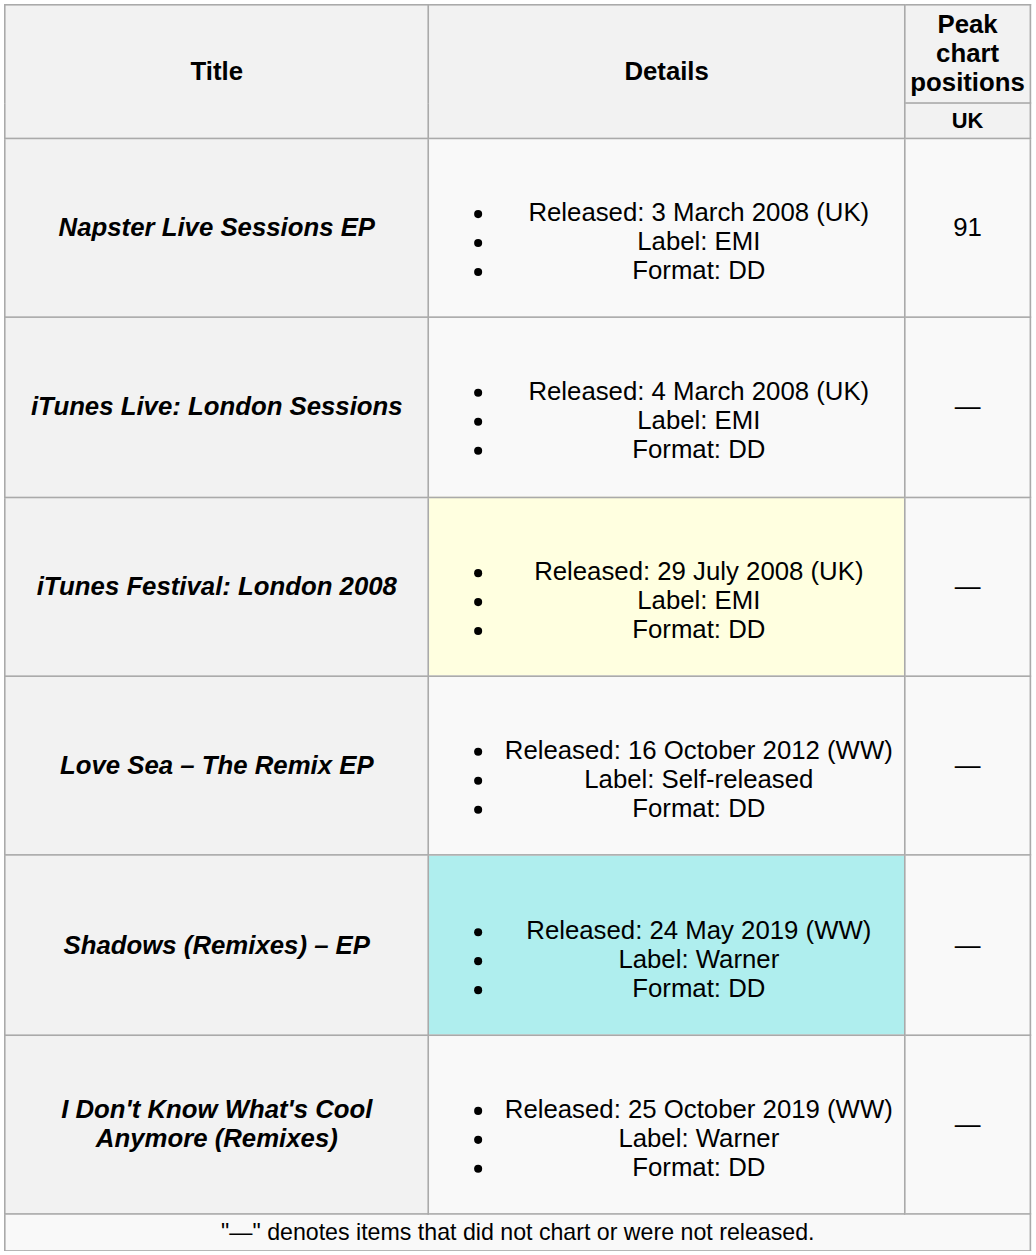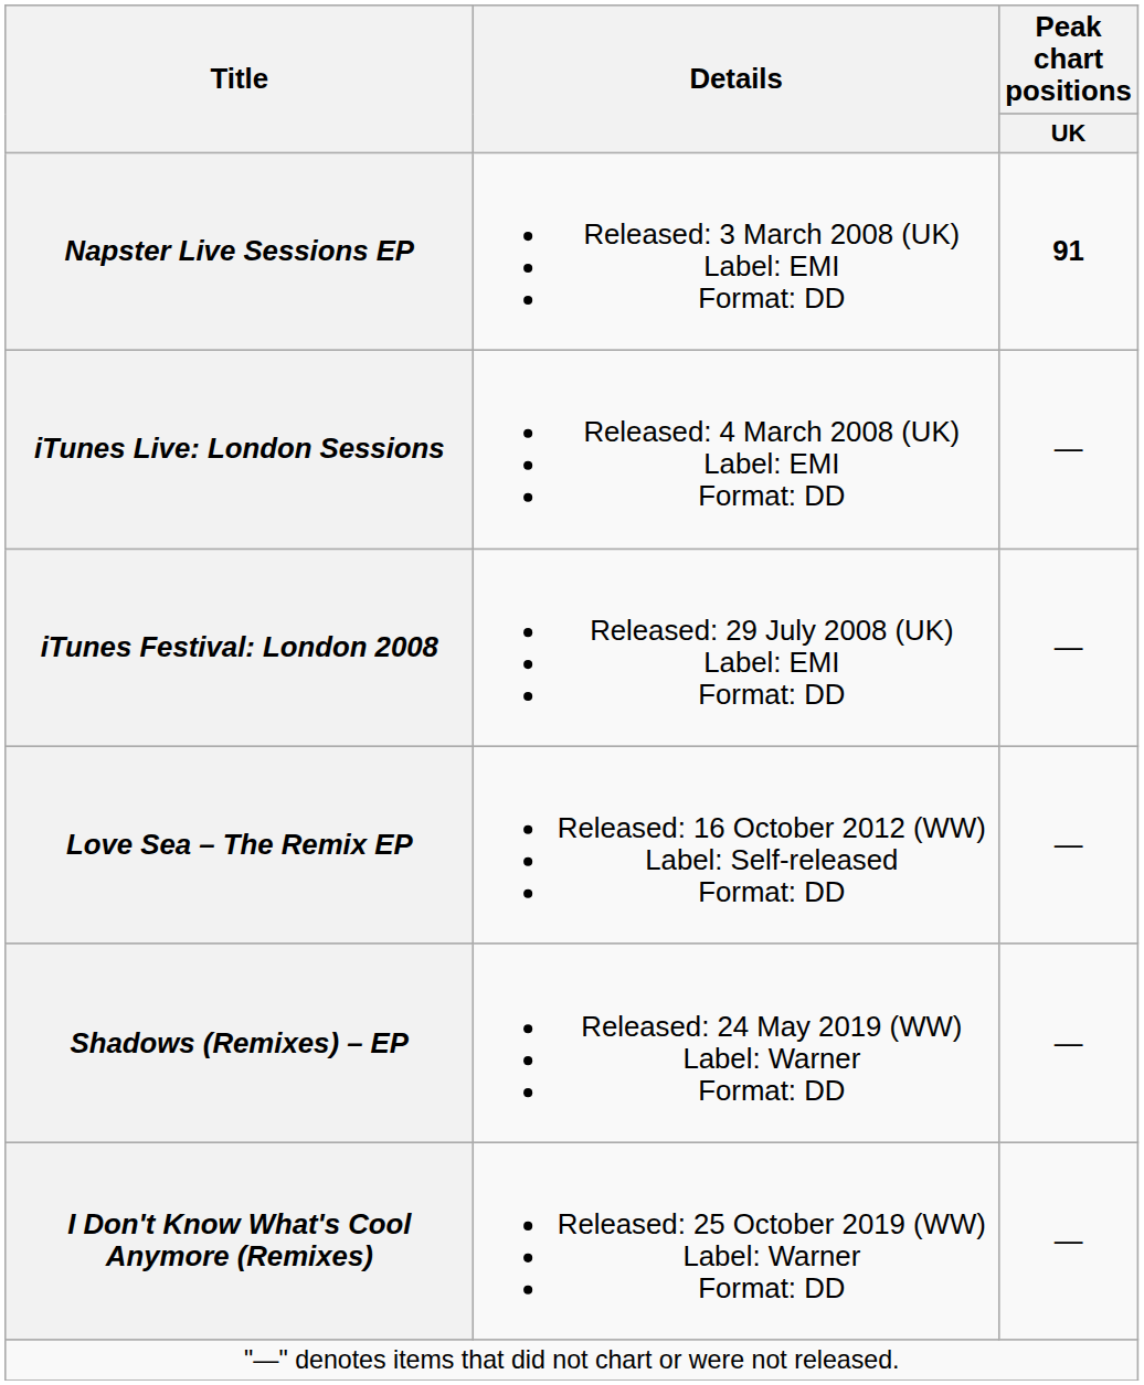Napster Live Sessions EP | Peak chart positions / UK: normal -> bold
iTunes Festival: London 2008 | Details: lightyellow background -> no background
Shadows (Remixes) – EP | Details: paleturquoise background -> no background
